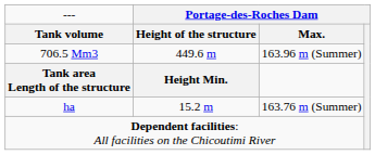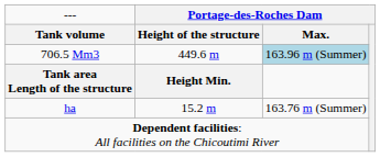706.5 Mm3 | column 3: no background -> lightblue background
